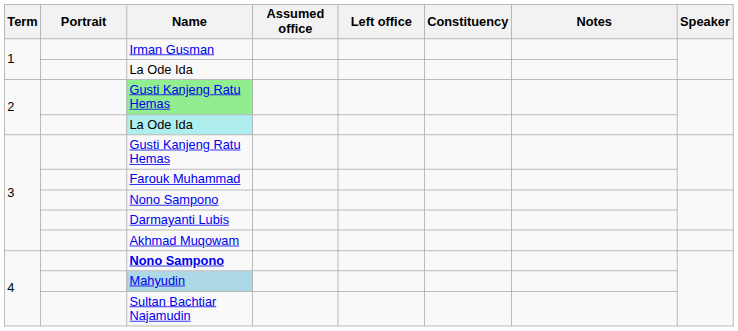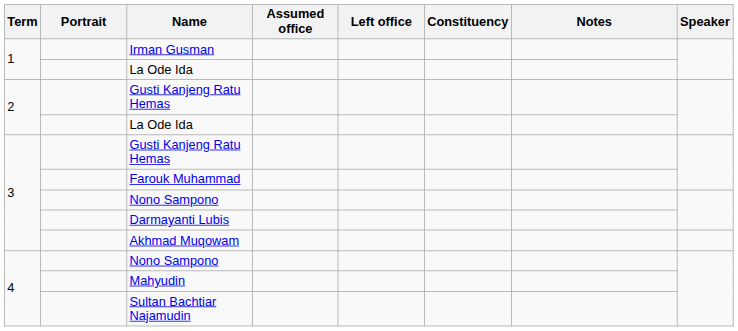2 / Gusti Kanjeng Ratu Hemas | Name: lightgreen background -> no background
2 / La Ode Ida | Name: paleturquoise background -> no background
4 / Nono Sampono | Name: bold -> normal
Mahyudin | Name: lightblue background -> no background
